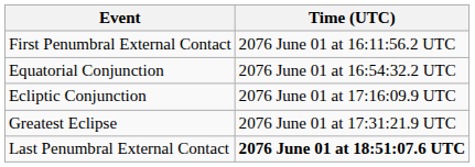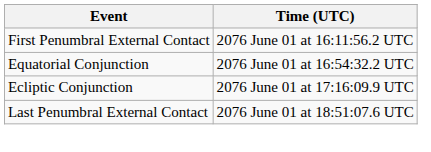- row: Greatest Eclipse | 2076 June 01 at 17:31:21.9 UTC
Last Penumbral External Contact | Time (UTC): bold -> normal
